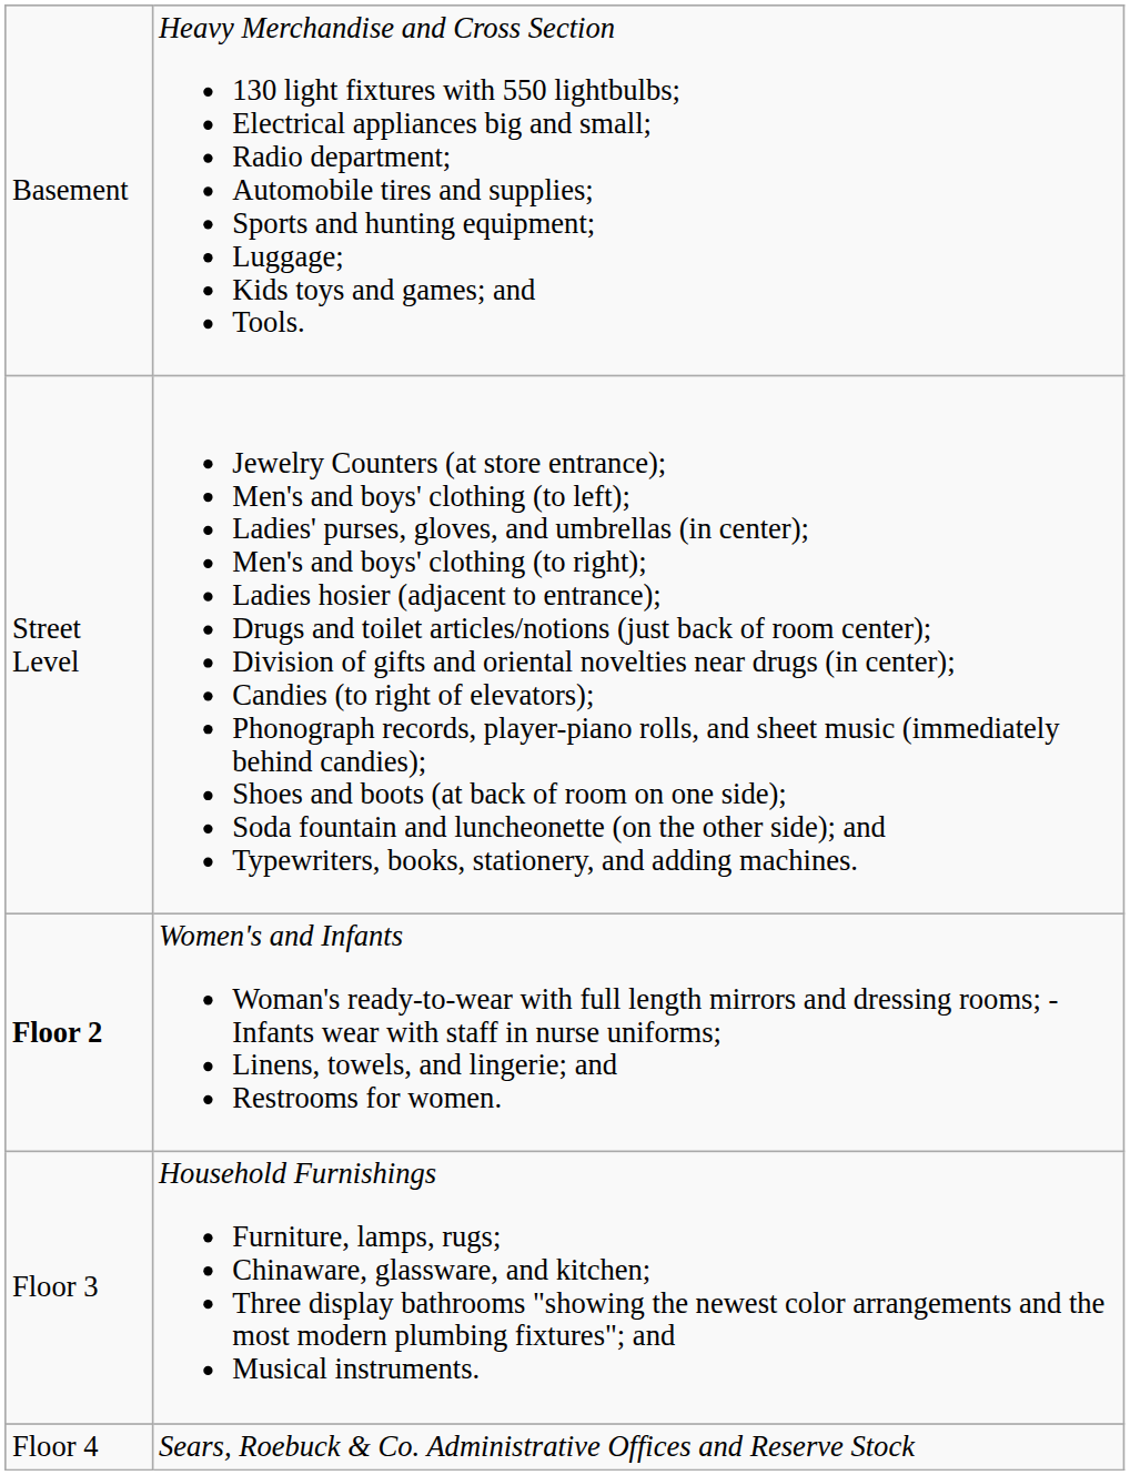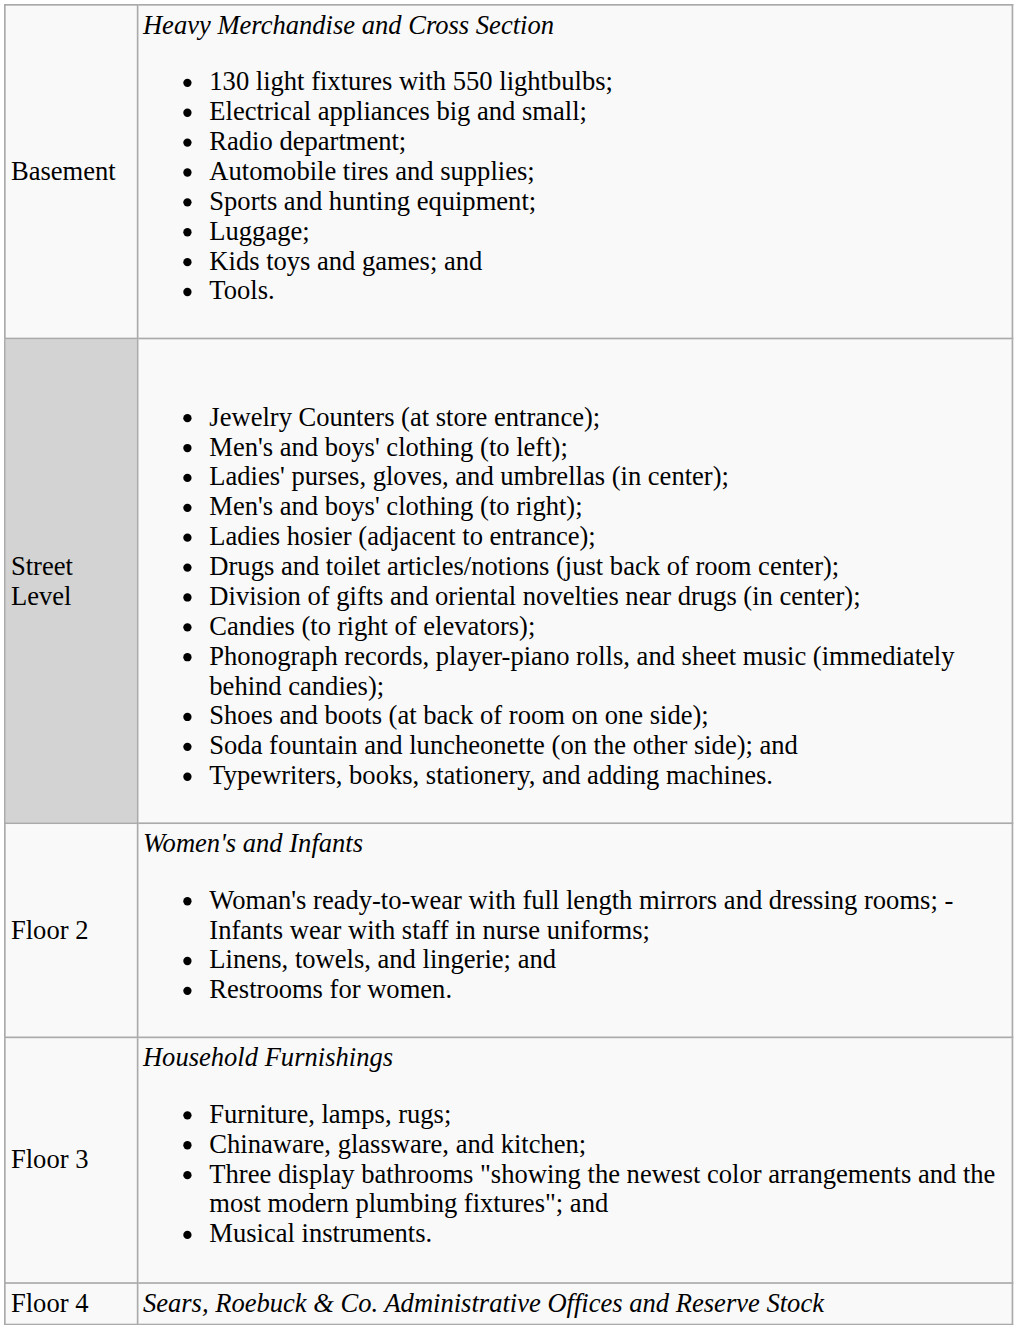Street Level | column 1: no background -> lightgrey background
Floor 2 | column 1: bold -> normal
